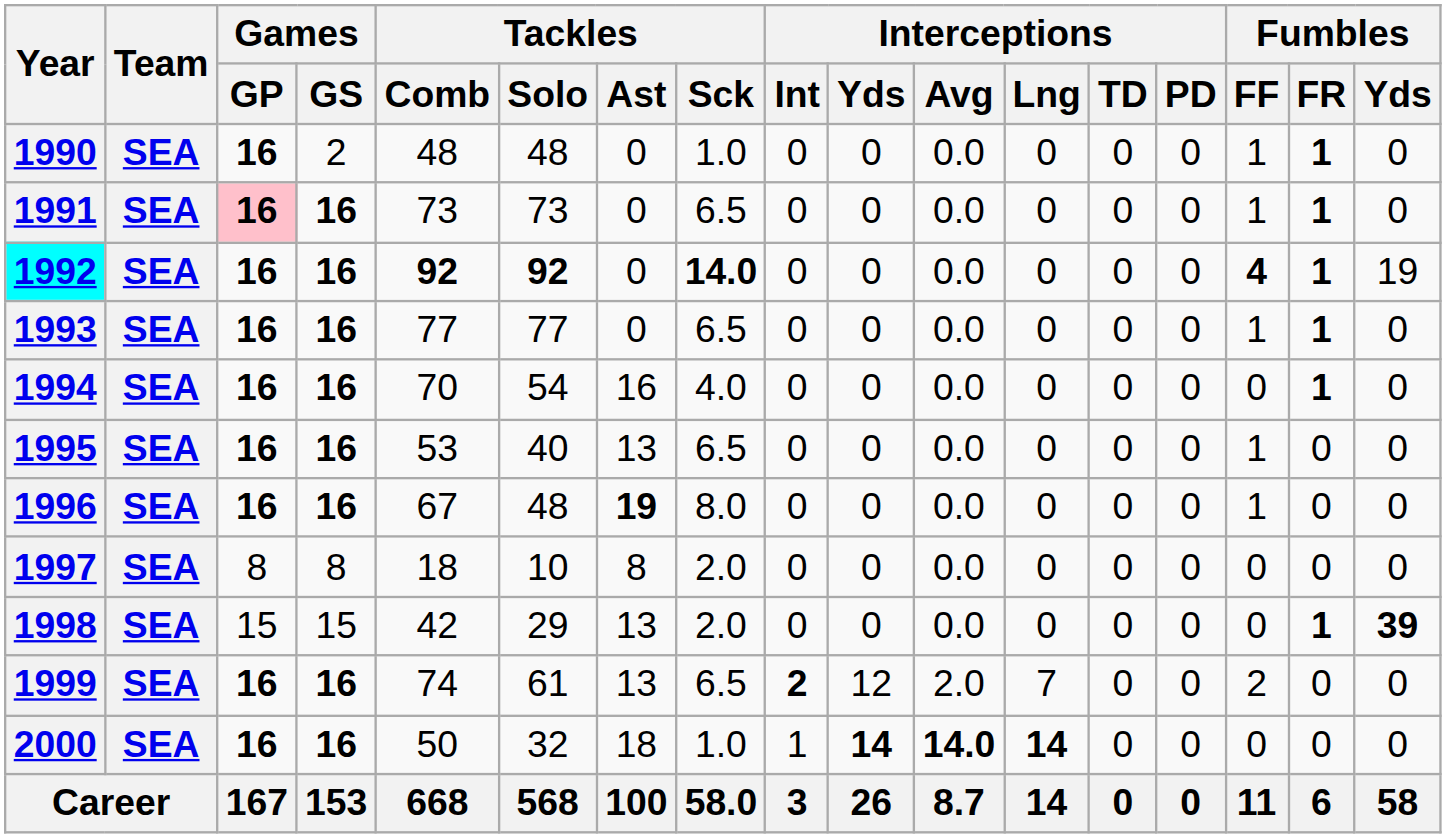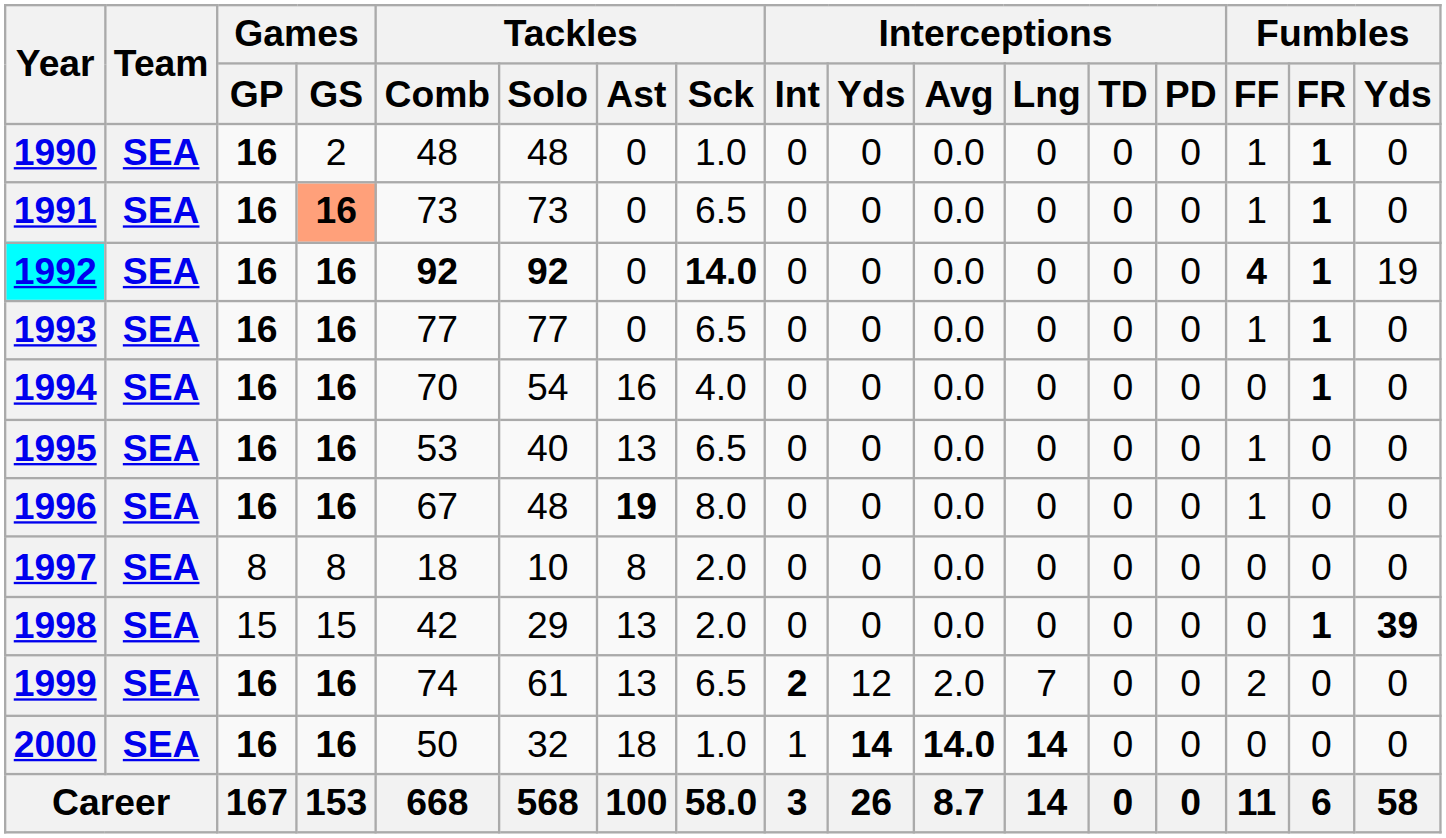1991 | Games / GP: pink background -> no background
1991 | Games / GS: no background -> lightsalmon background
